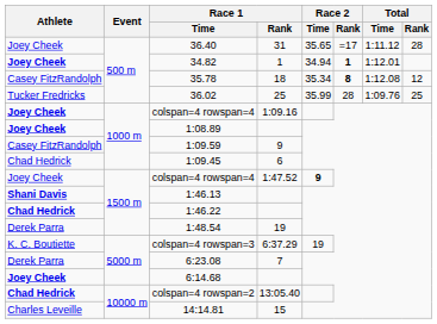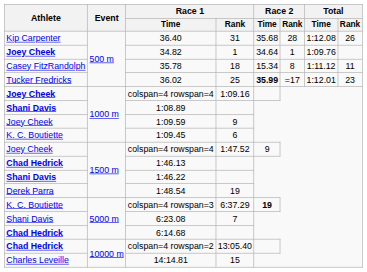36.40 | Athlete: Joey Cheek -> Kip Carpenter
36.40 | Race 2 / Time: 35.65 -> 35.68
36.40 | Race 2 / Rank: =17 -> 28
36.40 | Total / Time: 1:11.12 -> 1:12.08
36.40 | Total / Rank: 28 -> 26
34.82 | Race 2 / Time: 34.94 -> 34.64
34.82 | Race 2 / Rank: bold -> normal
34.82 | Total / Time: 1:12.01 -> 1:09.76
35.78 | Race 2 / Time: 35.34 -> 15.34
35.78 | Race 2 / Rank: bold -> normal
35.78 | Total / Time: 1:12.08 -> 1:11.12
35.78 | Total / Rank: 12 -> 11
36.02 | Race 2 / Time: normal -> bold
36.02 | Race 2 / Rank: 28 -> =17
36.02 | Total / Time: 1:09.76 -> 1:12.01
36.02 | Total / Rank: 25 -> 23
1:08.89 | Athlete: Joey Cheek -> Shani Davis
1:09.59 | Athlete: Casey FitzRandolph -> Joey Cheek
1:09.45 | Athlete: Chad Hedrick -> K. C. Boutiette
colspan=4 rowspan=4 / 1:47.52 | Race 2 / Time: bold -> normal
1:46.13 | Athlete: Shani Davis -> Chad Hedrick
1:46.22 | Athlete: Chad Hedrick -> Shani Davis
colspan=4 rowspan=3 | Race 2 / Time: normal -> bold
6:23.08 | Athlete: Derek Parra -> Shani Davis
6:14.68 | Athlete: Joey Cheek -> Chad Hedrick
